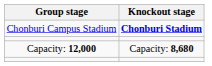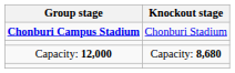row 2 | Group stage: normal -> bold
row 2 | Knockout stage: bold -> normal
